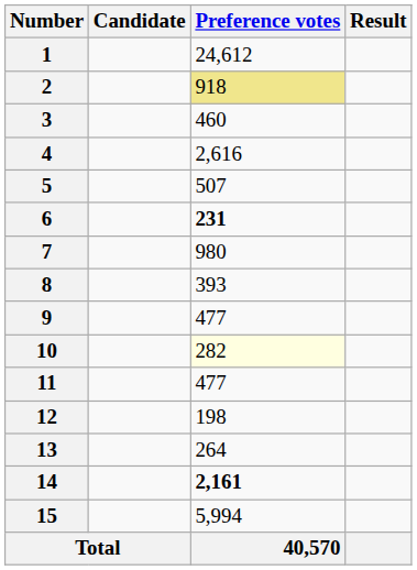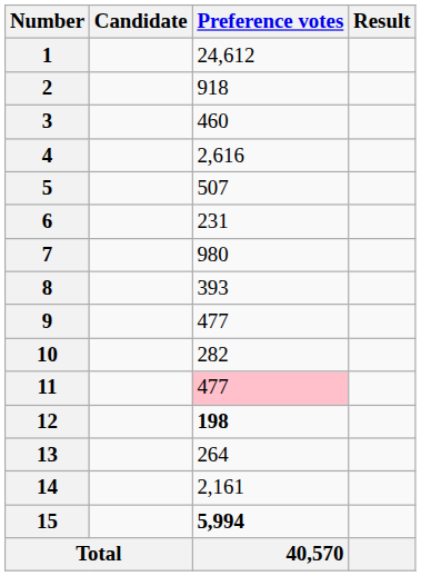2 | Preference votes: khaki background -> no background
6 | Preference votes: bold -> normal
10 | Preference votes: lightyellow background -> no background
11 | Preference votes: no background -> pink background
12 | Preference votes: normal -> bold
14 | Preference votes: bold -> normal
15 | Preference votes: normal -> bold
